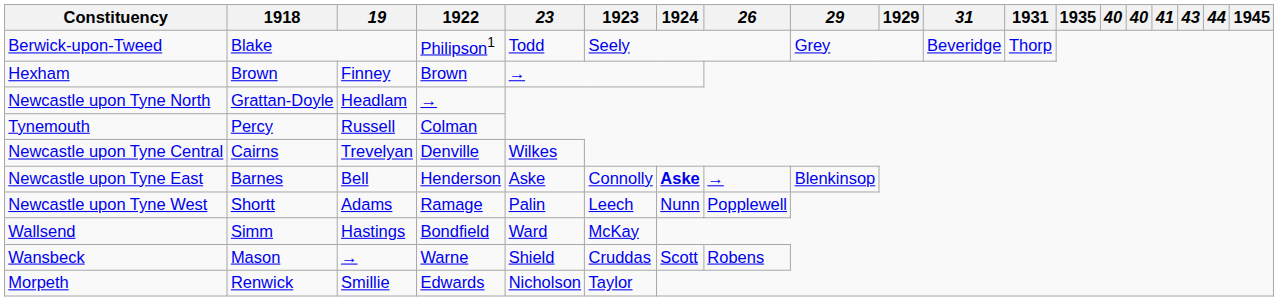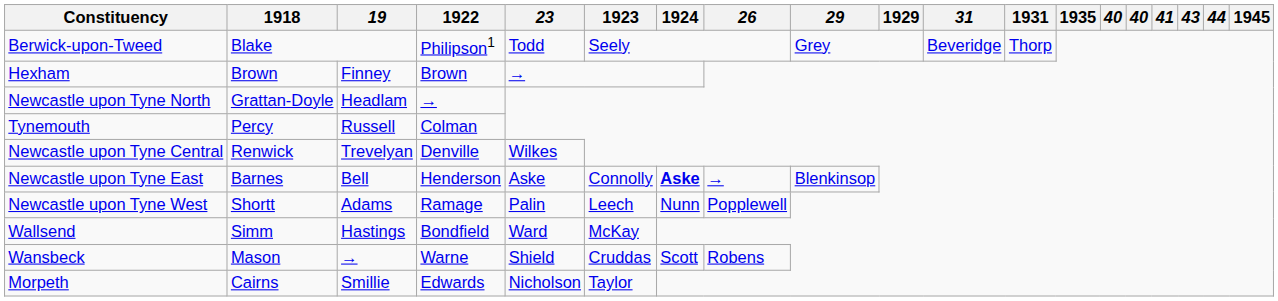Newcastle upon Tyne Central | 1918: Cairns -> Renwick
Morpeth | 1918: Renwick -> Cairns
